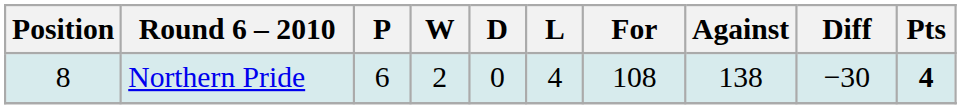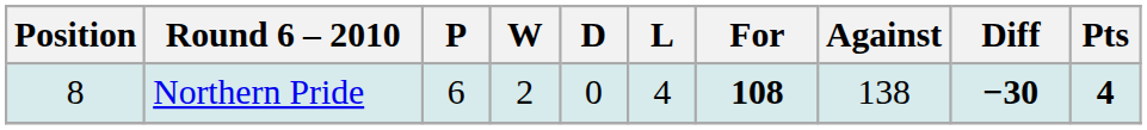Northern Pride | For: normal -> bold
Northern Pride | Diff: normal -> bold
